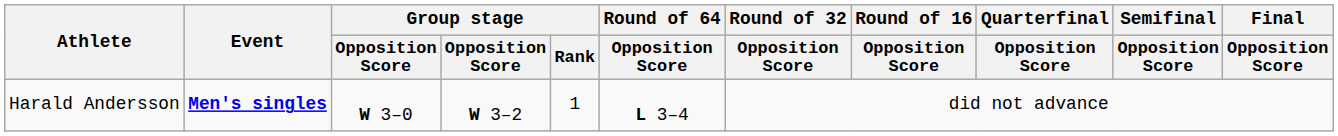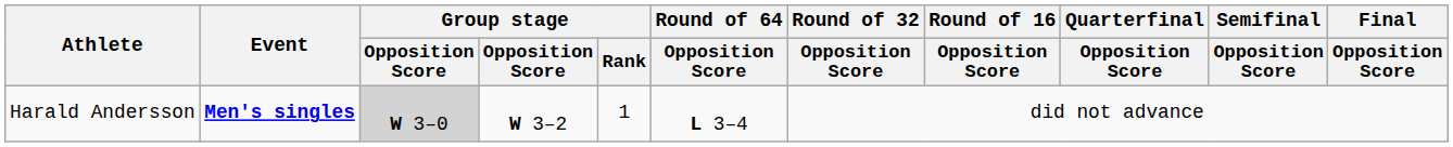Harald Andersson | column 3: no background -> lightgrey background
